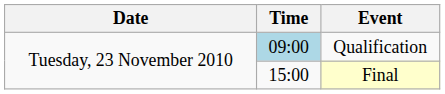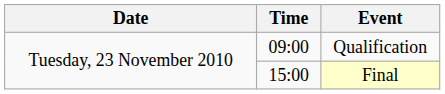Qualification | Time: lightblue background -> no background
